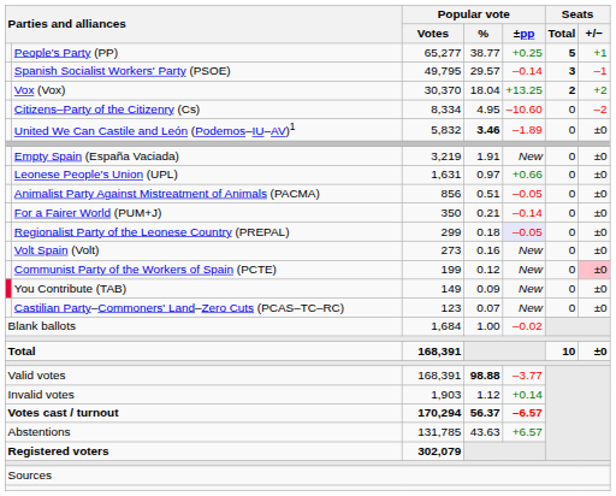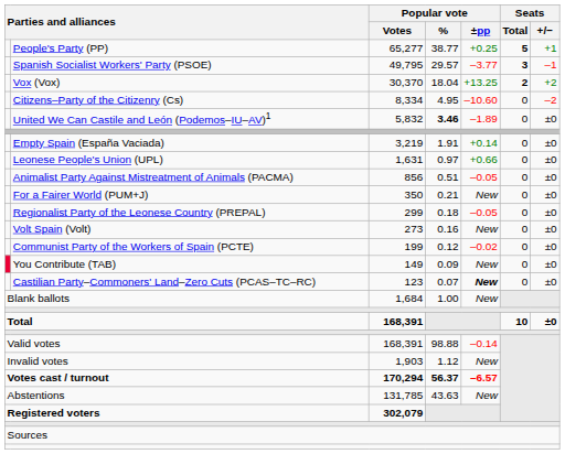Spanish Socialist Workers' Party (PSOE) | Popular vote / ±pp: –0.14 -> –3.77
Empty Spain (España Vaciada) | Popular vote / ±pp: New -> +0.14
For a Fairer World (PUM+J) | Popular vote / ±pp: –0.14 -> New
Regionalist Party of the Leonese Country (PREPAL) | Popular vote / ±pp: lavender background -> no background
Communist Party of the Workers of Spain (PCTE) | Popular vote / ±pp: New -> –0.02
Communist Party of the Workers of Spain (PCTE) | Seats / +/−: pink background -> no background
Castilian Party–Commoners' Land–Zero Cuts (PCAS–TC–RC) | Popular vote / ±pp: normal -> bold
Blank ballots | Popular vote / ±pp: –0.02 -> New
Valid votes | Popular vote / %: bold -> normal
Valid votes | Popular vote / ±pp: –3.77 -> –0.14
Invalid votes | Popular vote / ±pp: +0.14 -> New
Abstentions | Popular vote / ±pp: +6.57 -> New
